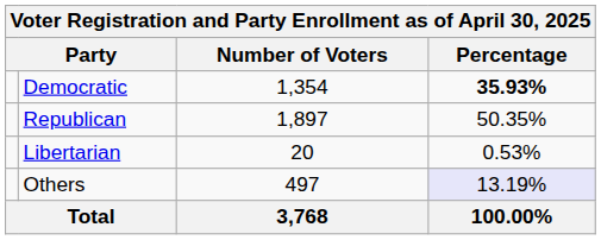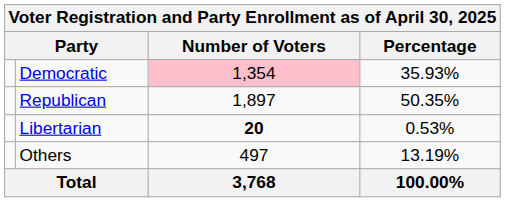Democratic | Number of Voters: no background -> pink background
Democratic | Percentage: bold -> normal
Libertarian | Number of Voters: normal -> bold
Others | Percentage: lavender background -> no background
